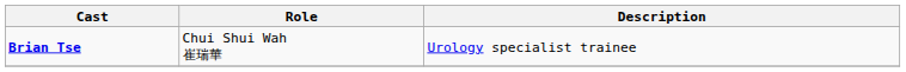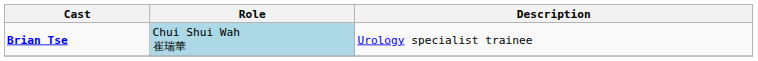Brian Tse | Role: no background -> lightblue background
